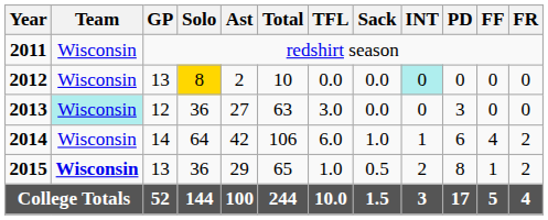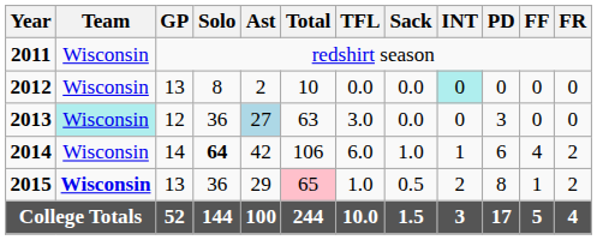2012 | Solo: gold background -> no background
2013 | Ast: no background -> lightblue background
2014 | Solo: normal -> bold
2015 | Total: no background -> pink background
